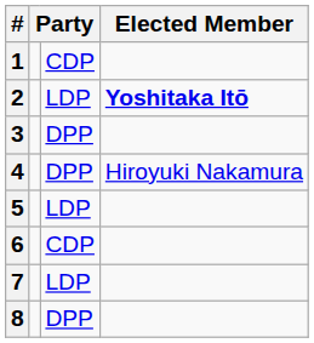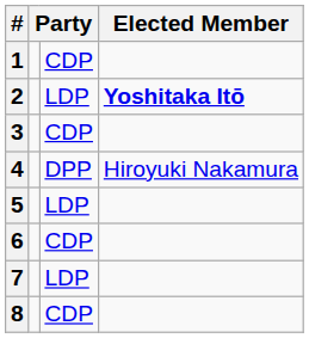3 | column 3: DPP -> CDP
8 | column 3: DPP -> CDP
